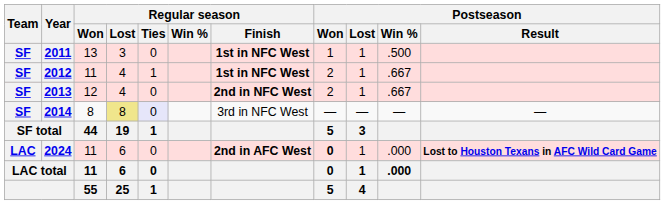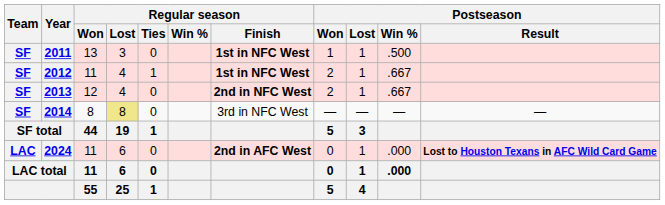2014 | Regular season / Ties: lavender background -> no background
2024 | Postseason / Won: bold -> normal
